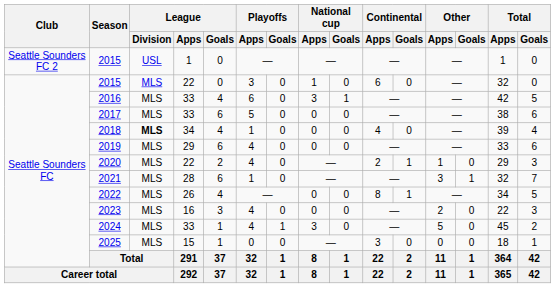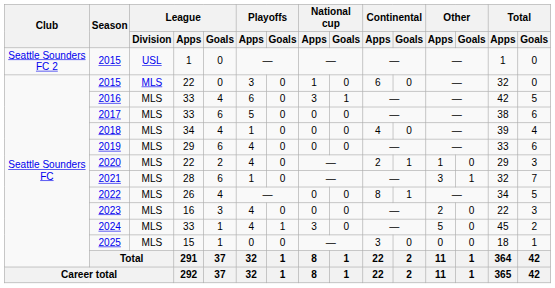2018 | League / Division: bold -> normal
